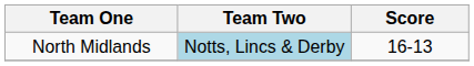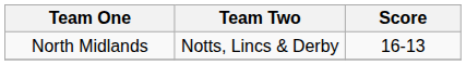North Midlands | Team Two: lightblue background -> no background
